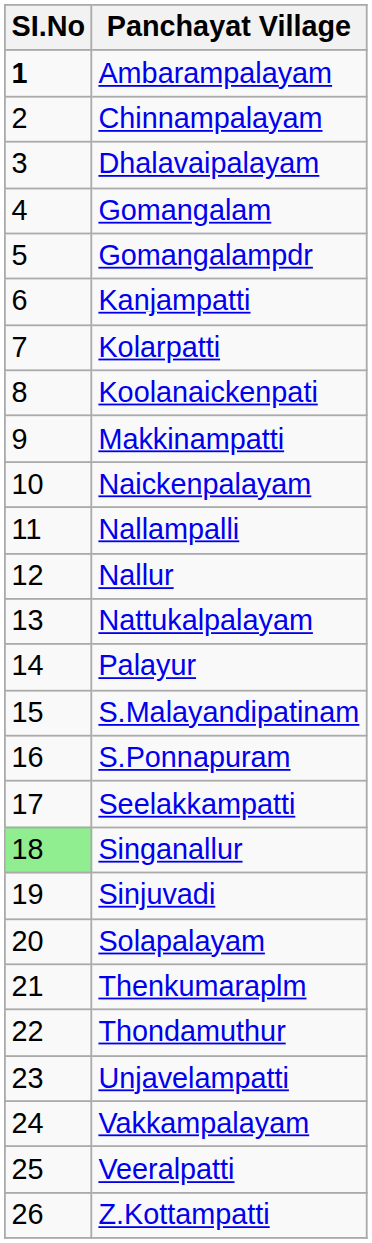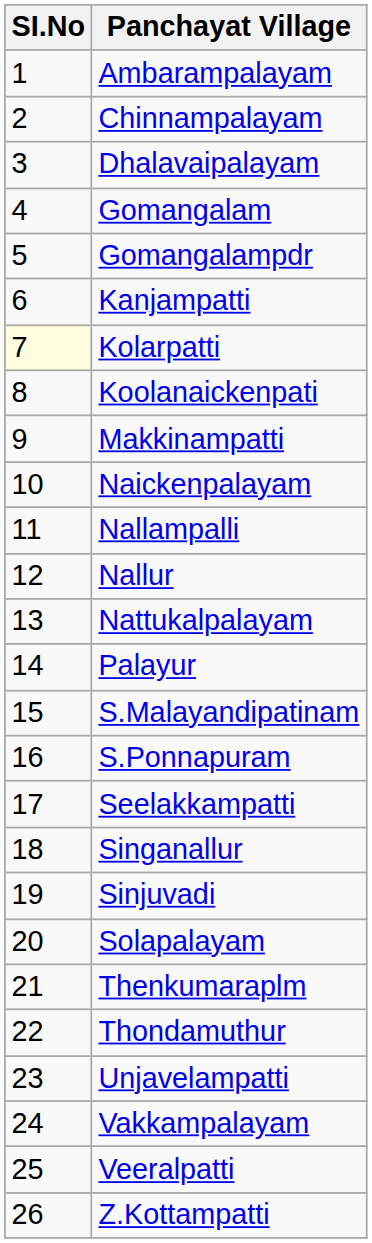Ambarampalayam | SI.No: bold -> normal
Kolarpatti | SI.No: no background -> lightyellow background
Singanallur | SI.No: lightgreen background -> no background
